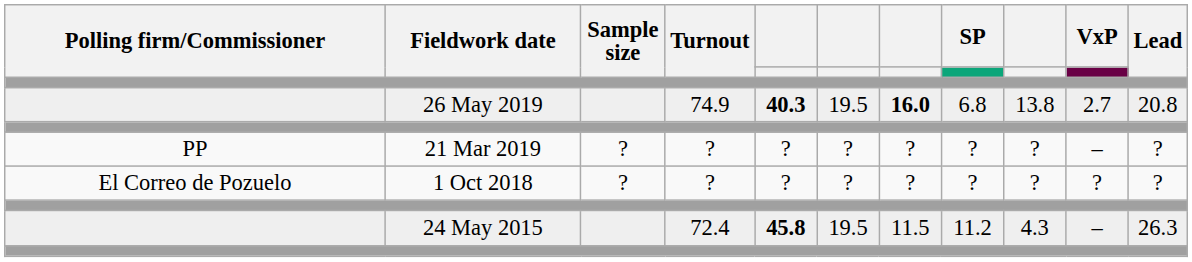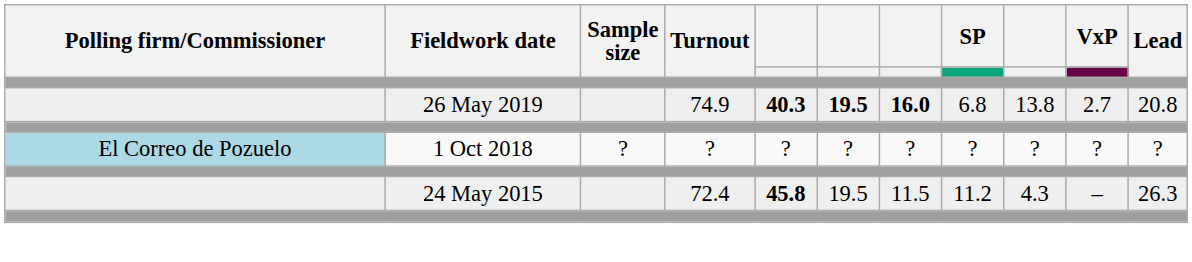26 May 2019 | column 6: normal -> bold
- row: PP | 21 Mar 2019 | ? | ? | ? | ? | ? | ? | ? | – | ?
1 Oct 2018 | Polling firm/Commissioner: no background -> lightblue background
